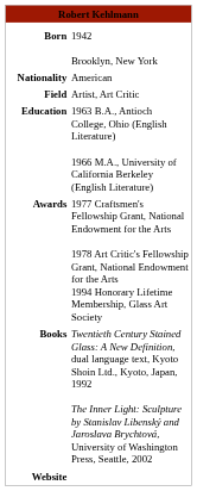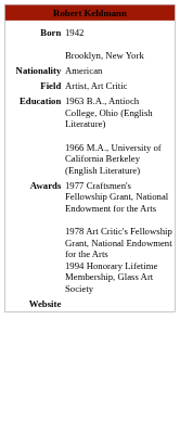- row: Books | Twentieth Century Stained Glass: A New Definition, dual language text, Kyoto Shoin Ltd., Kyoto, Japan, 1992 The Inner Light: Sculpture by Stanislav Libenský and Jaroslava Brychtová, University of Washington Press, Seattle, 2002
